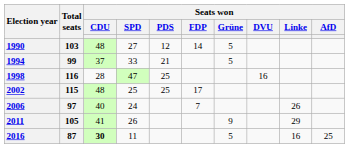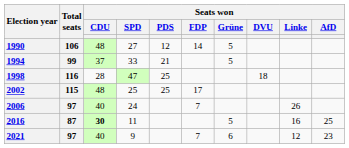1990 | Total seats: 103 -> 106
1998 | Seats won / DVU: 16 -> 18
- row: 2011 | 105 | 41 | 26 | 9 | 29
+ row: 2021 | 97 | 40 | 9 | 7 | 6 | 12 | 23
